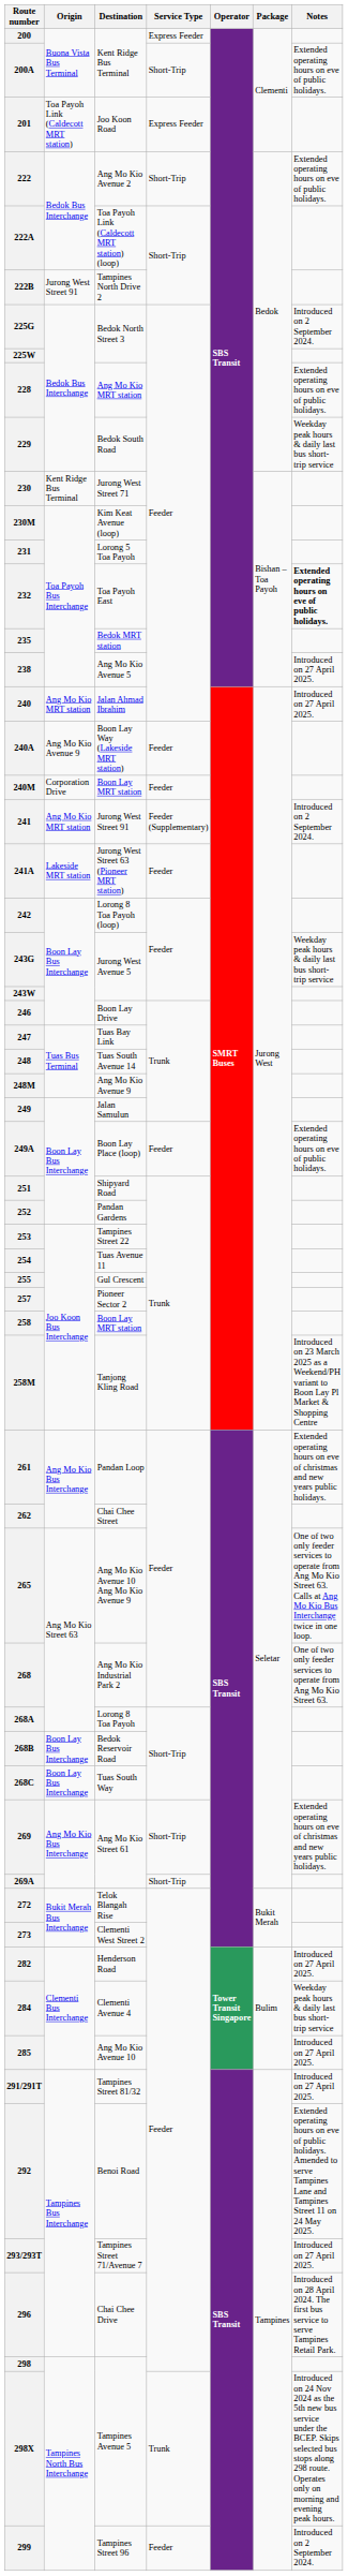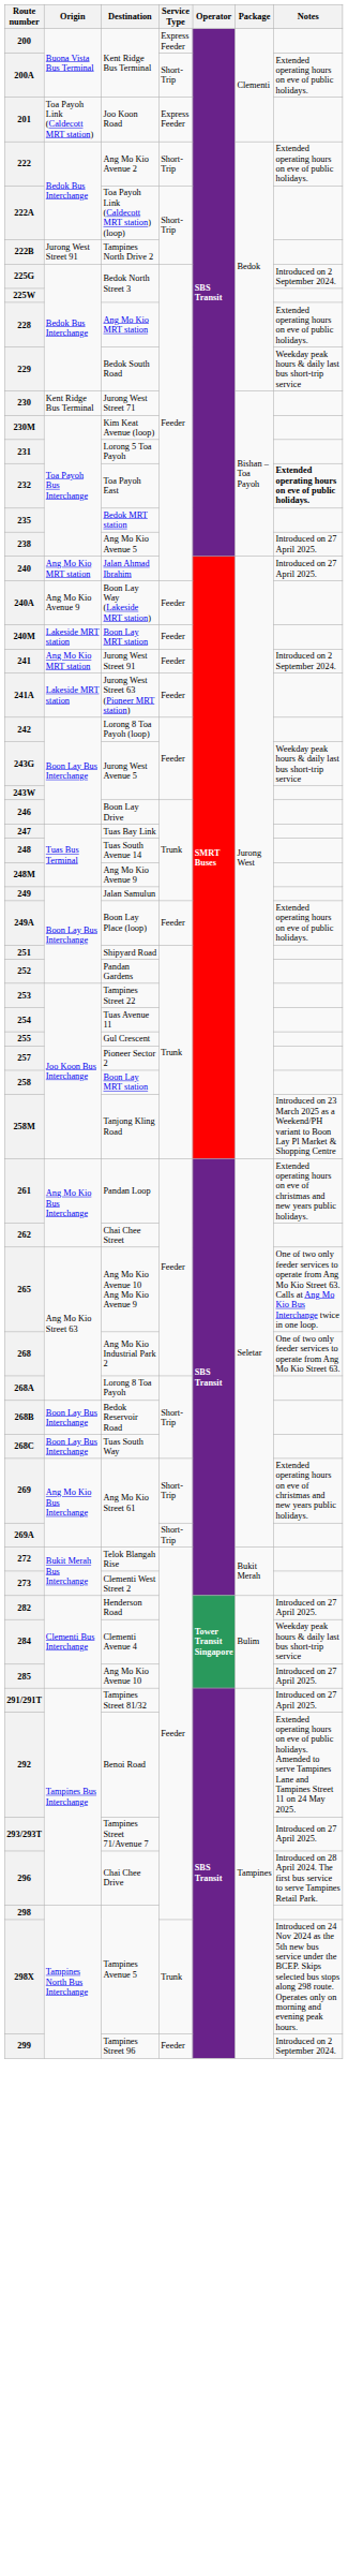240M | Origin: Corporation Drive -> Lakeside MRT station
241 | Service Type: Feeder (Supplementary) -> Feeder
